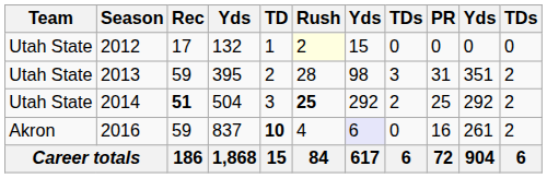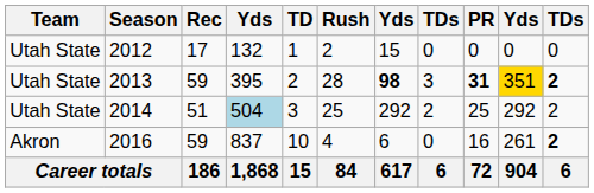2012 | Rush: lightyellow background -> no background
2013 | column 7: normal -> bold
2013 | PR: normal -> bold
2013 | column 10: no background -> gold background
2013 | column 11: normal -> bold
2014 | Rec: bold -> normal
2014 | column 4: no background -> lightblue background
2014 | Rush: bold -> normal
2016 | TD: bold -> normal
2016 | column 7: lavender background -> no background
2016 | column 11: normal -> bold
